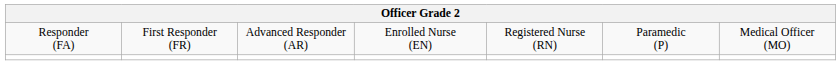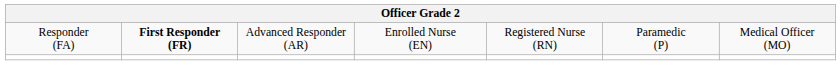Responder (FA) | column 2: normal -> bold
